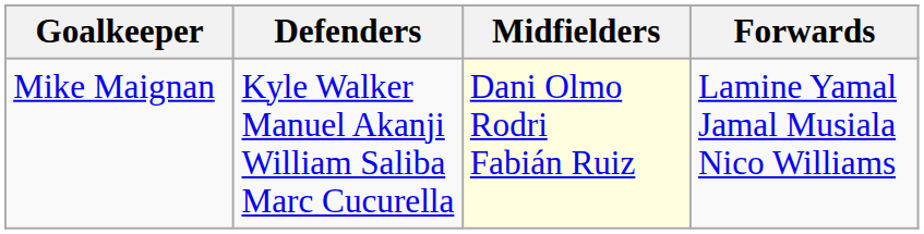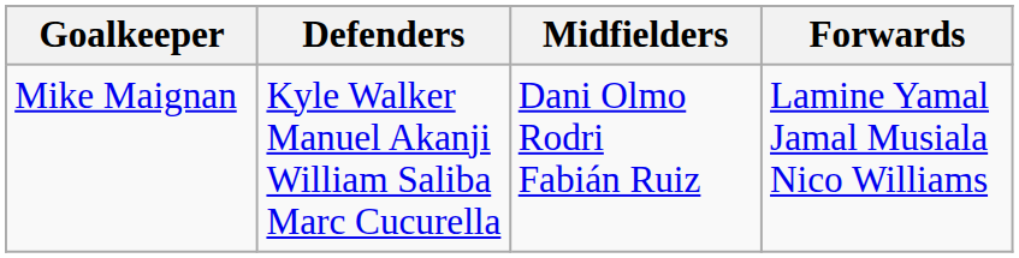Mike Maignan | Midfielders: lightyellow background -> no background
